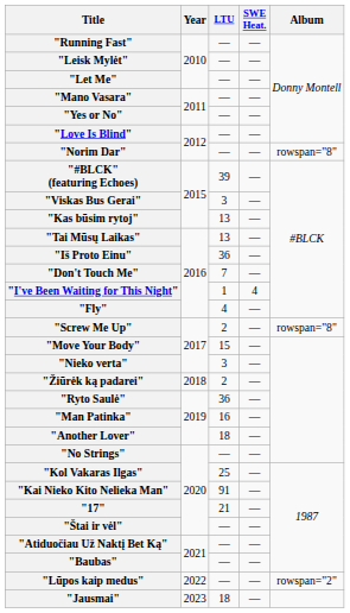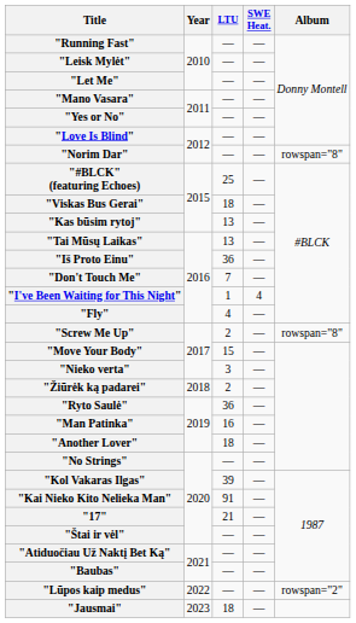"#BLCK" (featuring Echoes) | LTU: 39 -> 25
"Viskas Bus Gerai" | LTU: 3 -> 18
"Kol Vakaras Ilgas" | LTU: 25 -> 39
